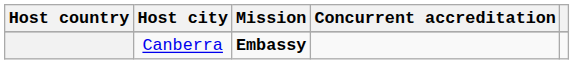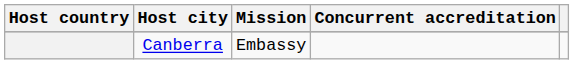Canberra | Mission: bold -> normal
